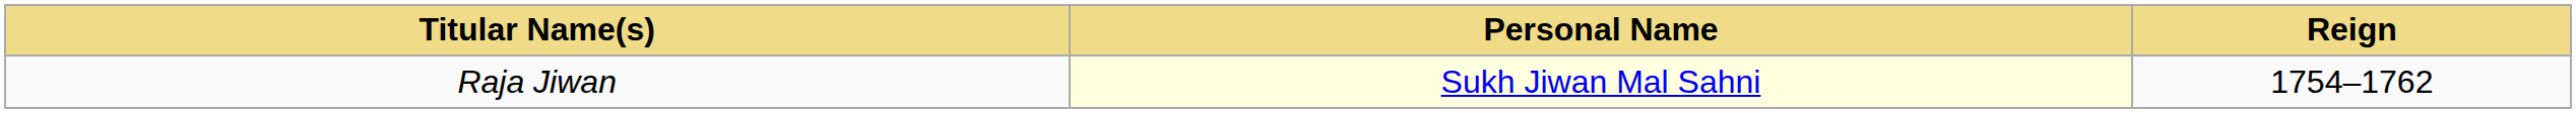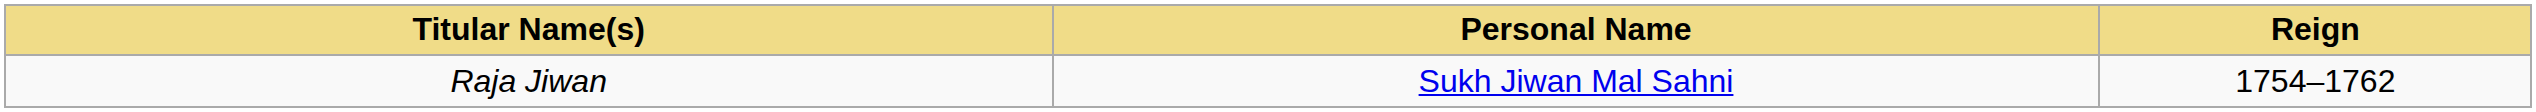Raja Jiwan | Personal Name: lightyellow background -> no background
